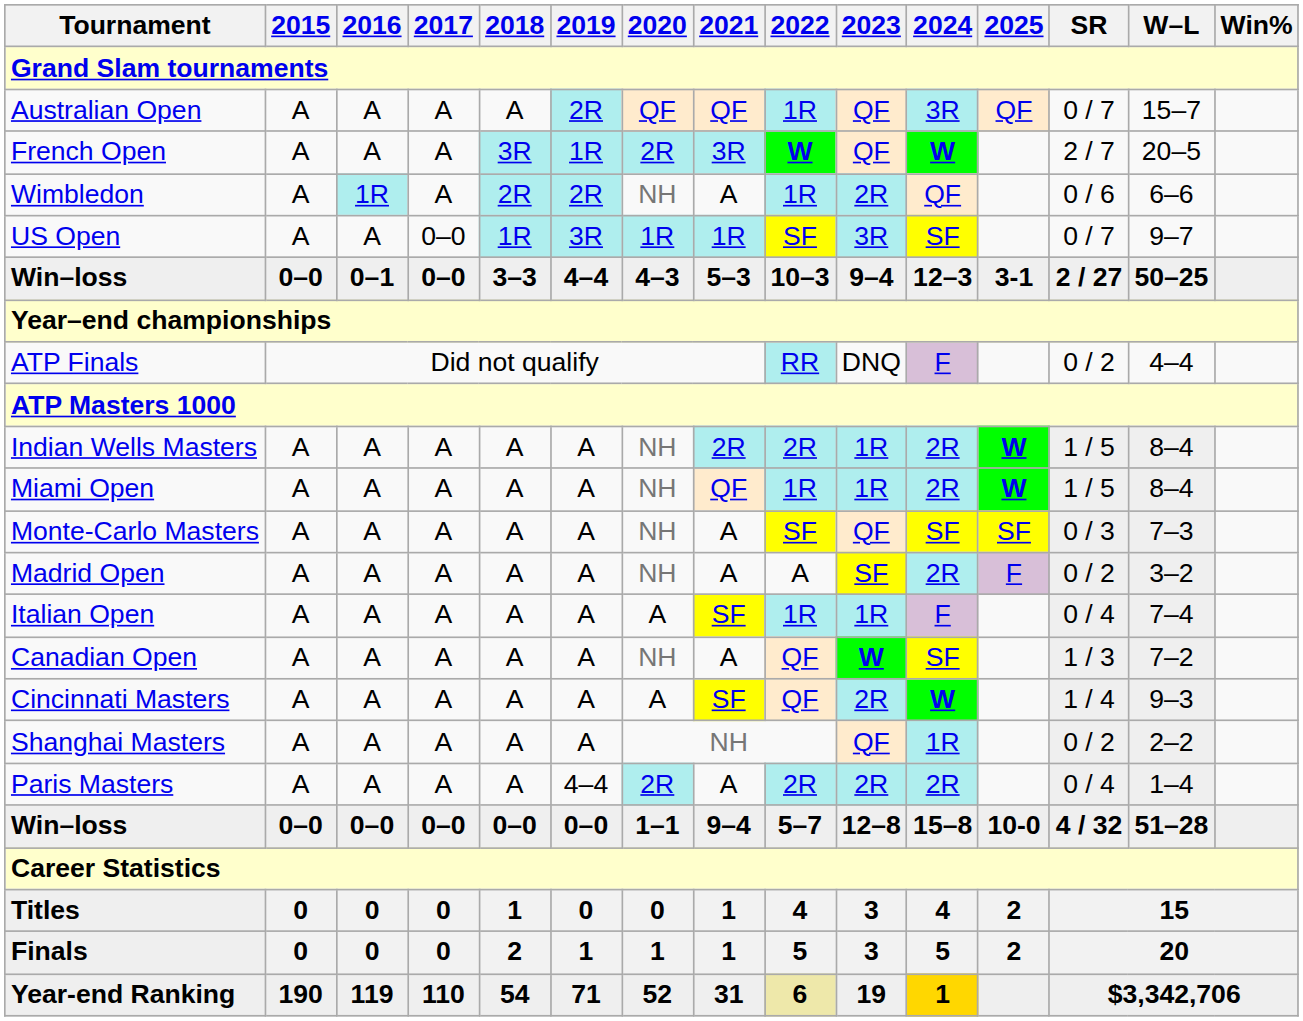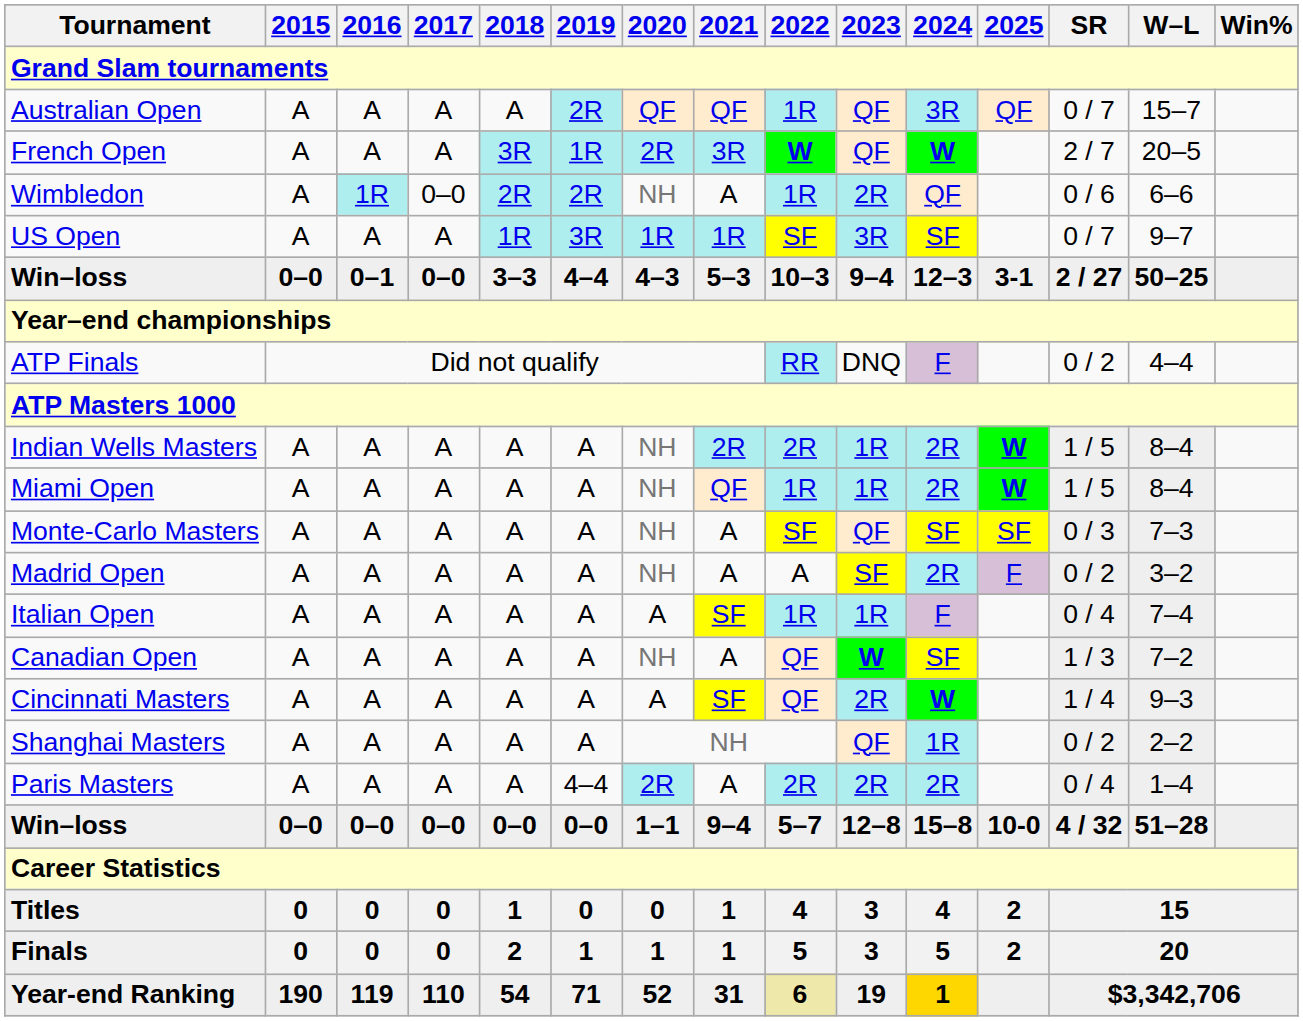Wimbledon | 2017: A -> 0–0
US Open | 2017: 0–0 -> A
